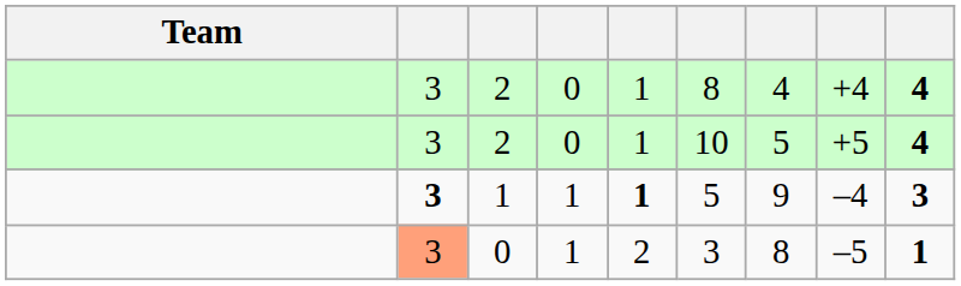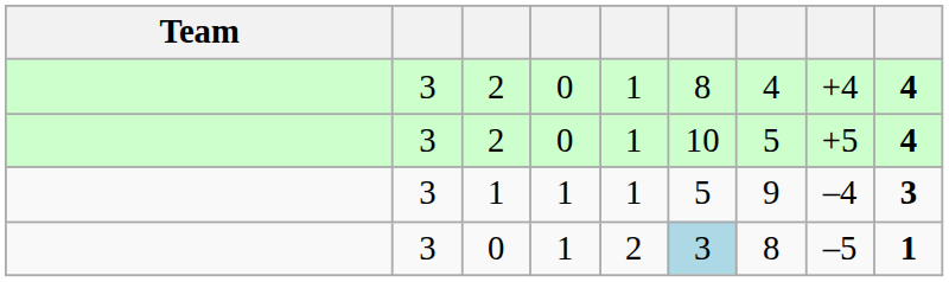row 4 | column 2: bold -> normal
row 4 | column 5: bold -> normal
row 5 | column 2: lightsalmon background -> no background
row 5 | column 6: no background -> lightblue background
